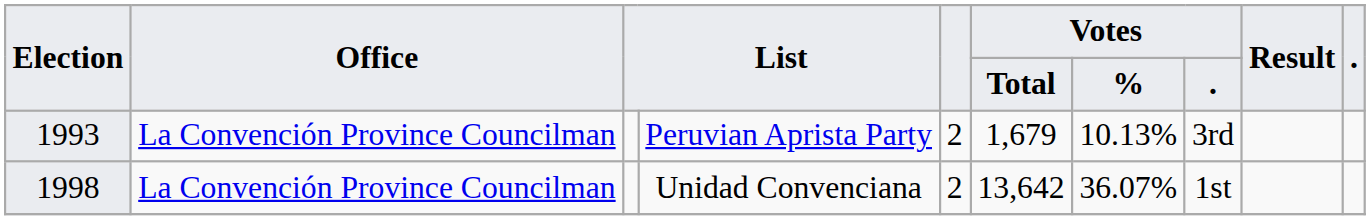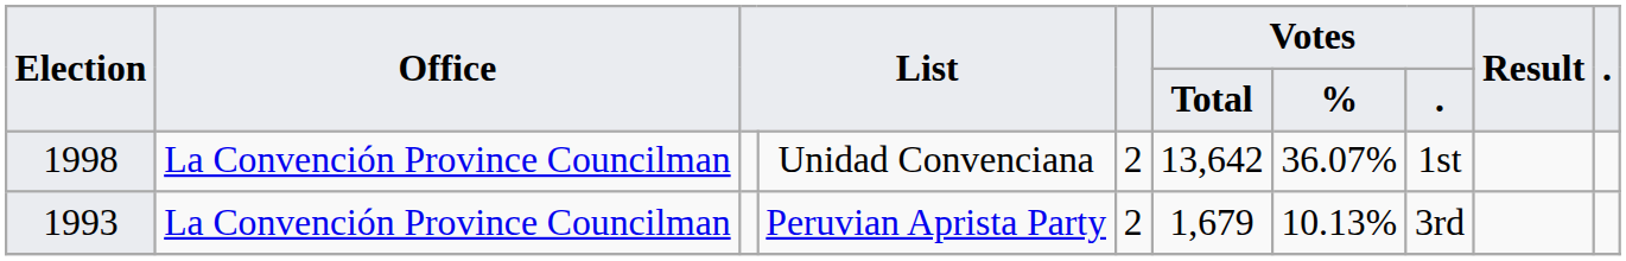rows swapped: Peruvian Aprista Party <-> Unidad Convenciana
